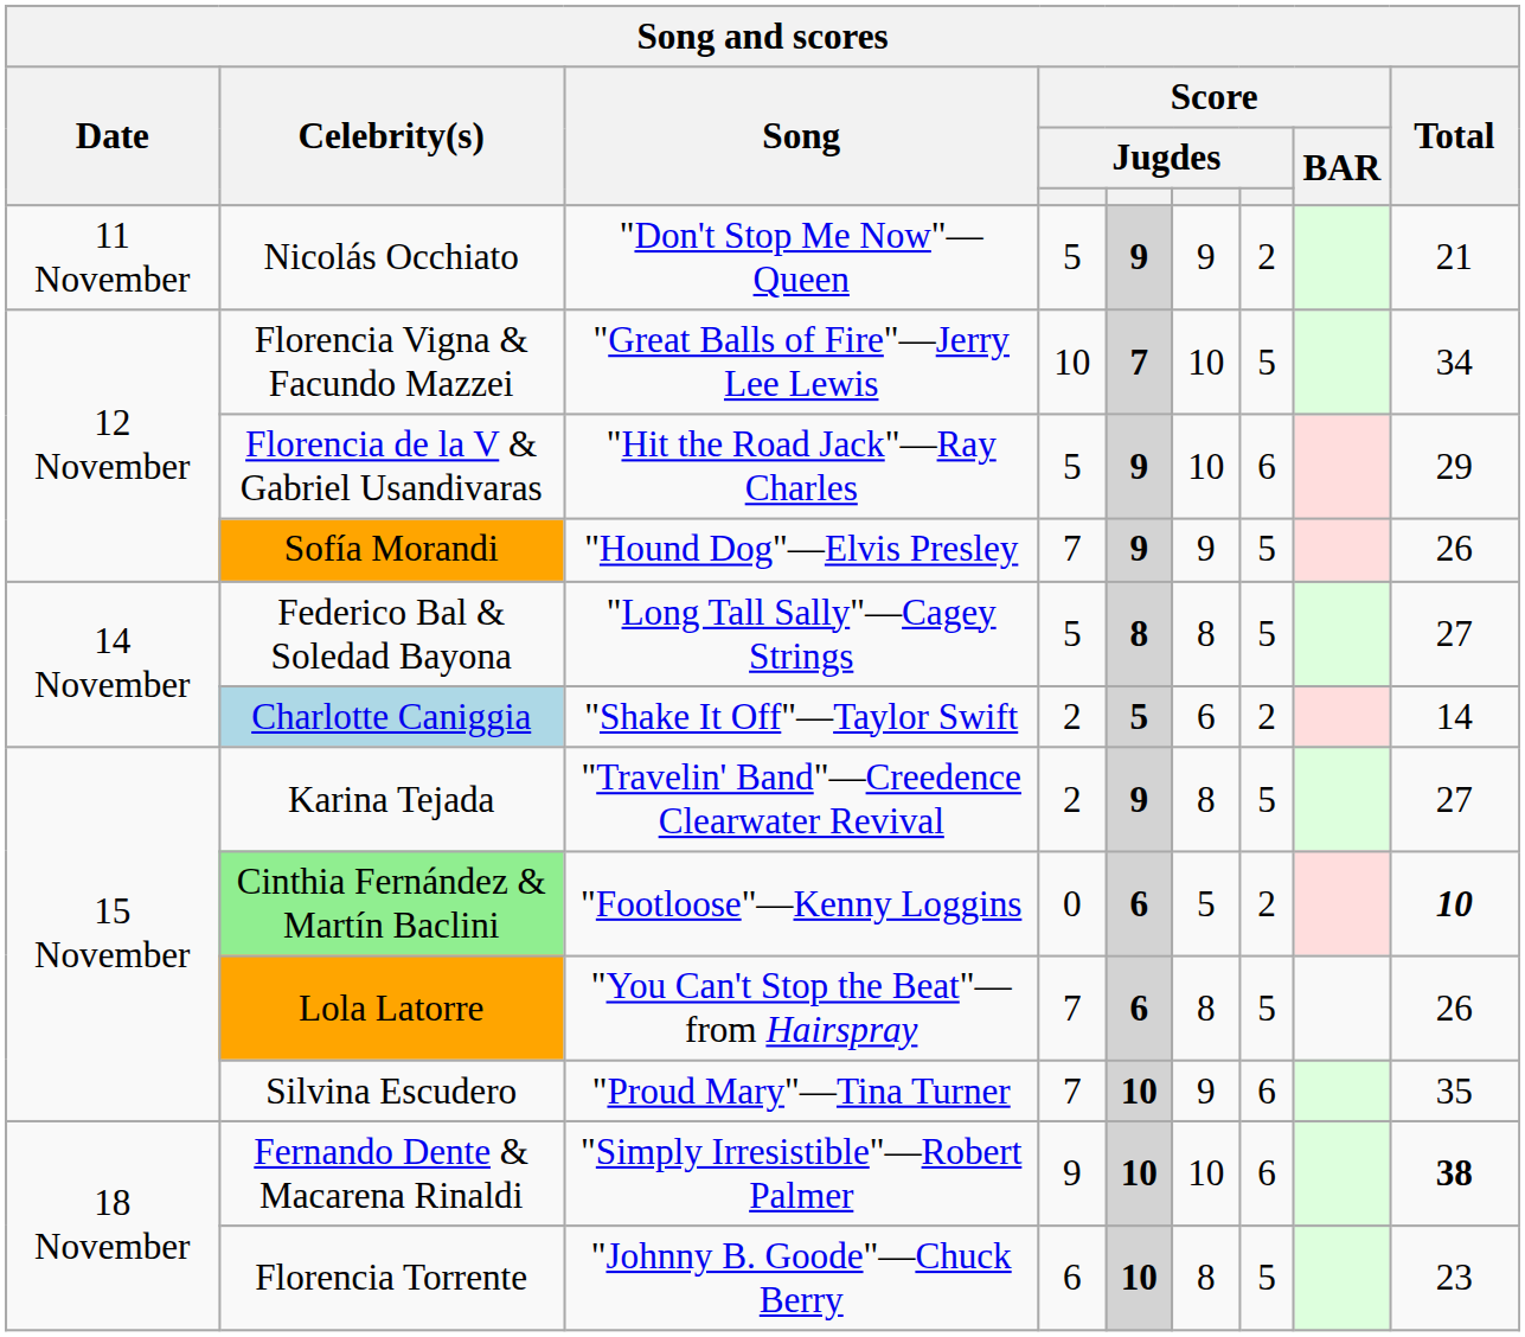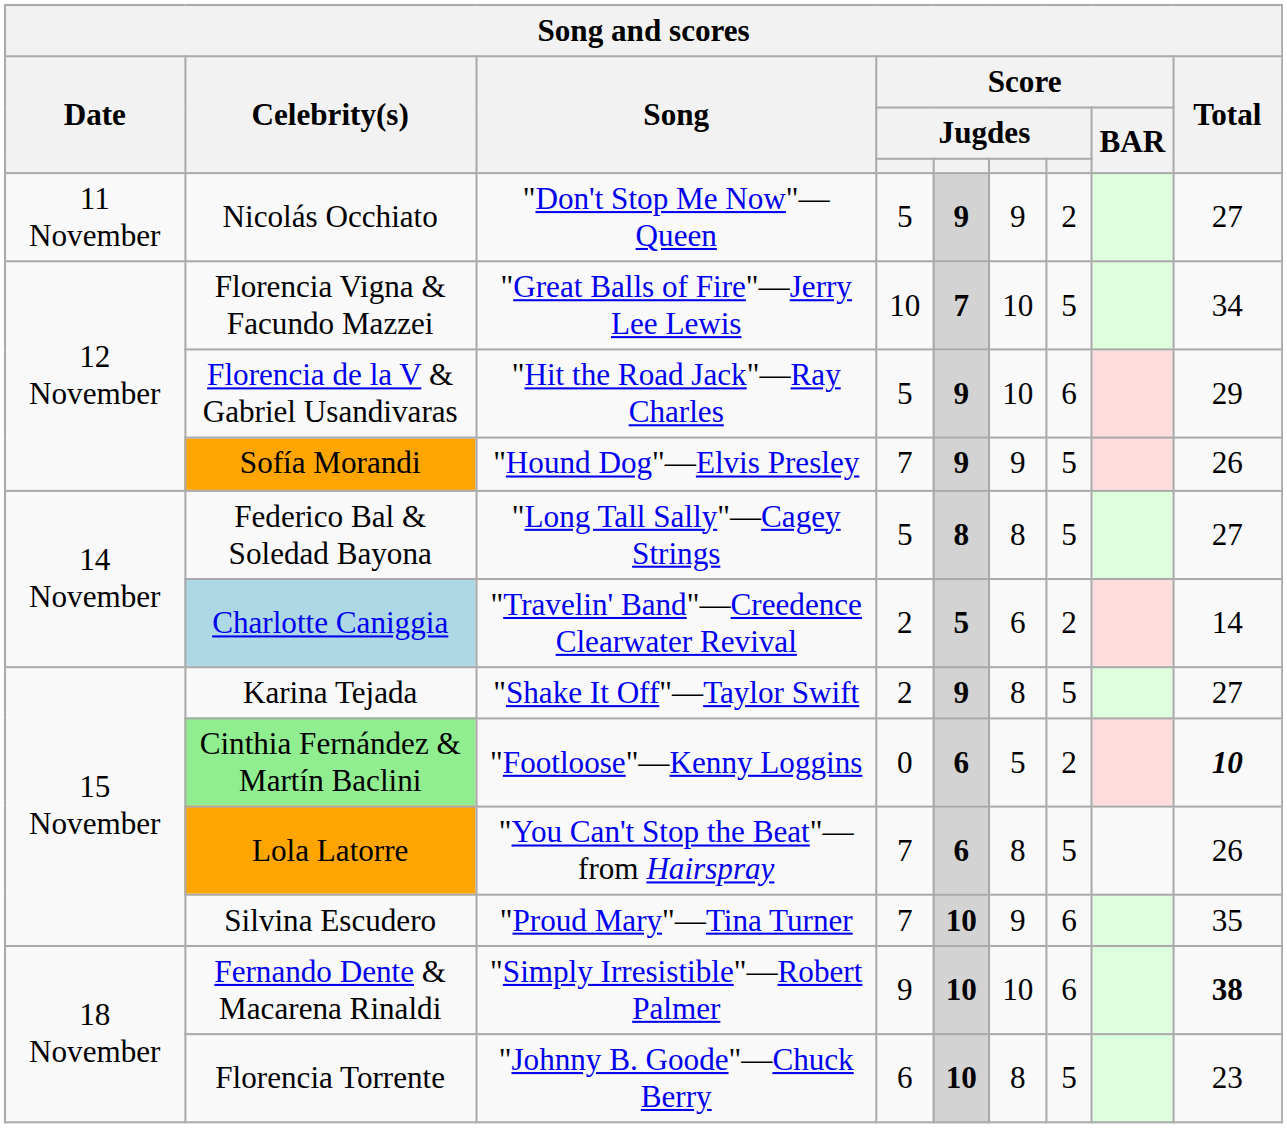Nicolás Occhiato | Total: 21 -> 27
Charlotte Caniggia | Song: "Shake It Off"—Taylor Swift -> "Travelin' Band"—Creedence Clearwater Revival
Karina Tejada | Song: "Travelin' Band"—Creedence Clearwater Revival -> "Shake It Off"—Taylor Swift
